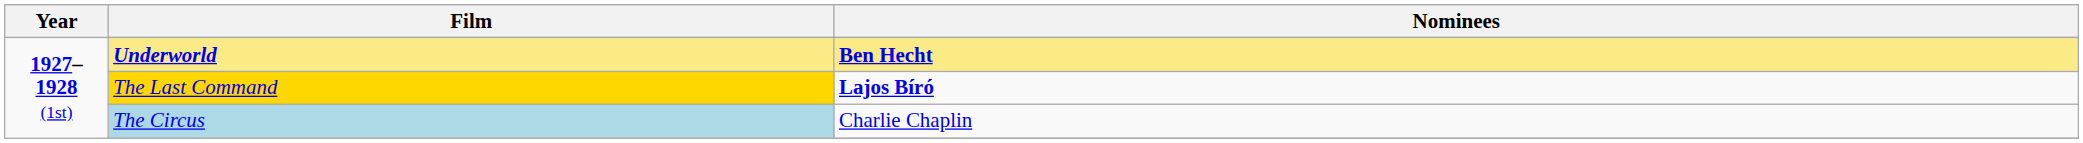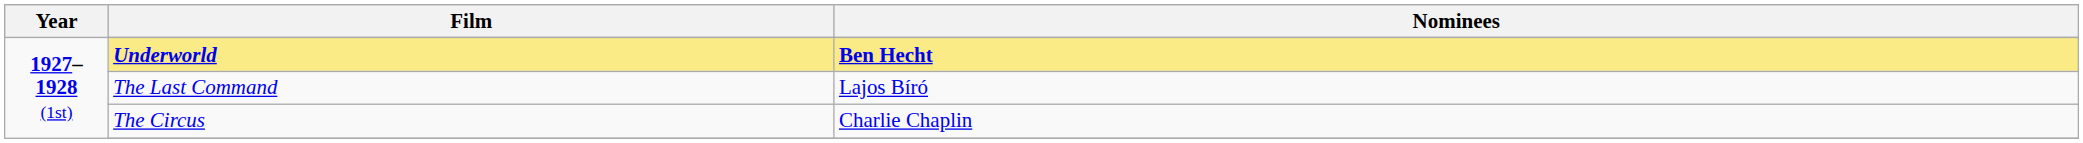The Last Command | Film: gold background -> no background
The Last Command | Nominees: bold -> normal
The Circus | Film: lightblue background -> no background
